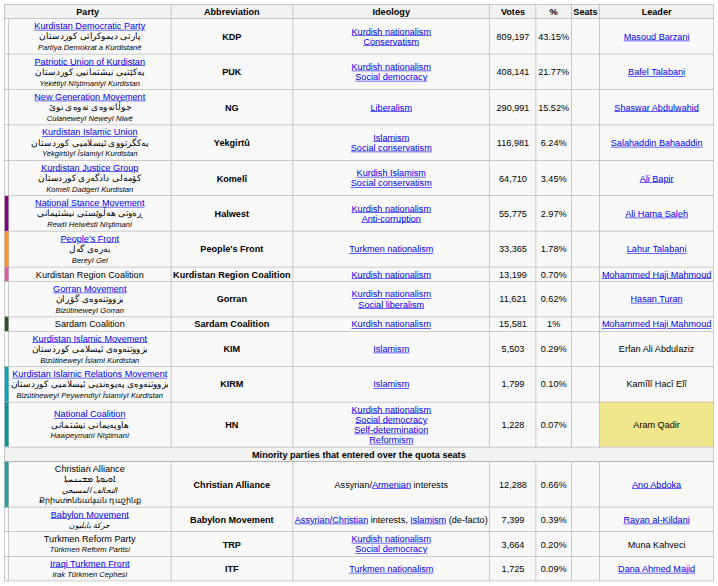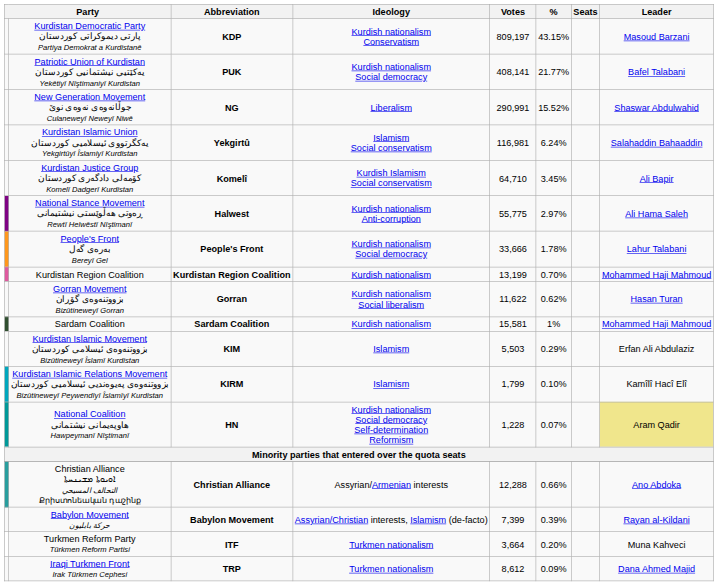People's Front بەرەی گەل Bereyî Gel | Ideology: Turkmen nationalism -> Kurdish nationalism Social democracy
People's Front بەرەی گەل Bereyî Gel | Votes: 33,365 -> 33,666
Gorran Movement بزووتنەوەی گۆڕان Bizûtineweyî Gorran | Votes: 11,621 -> 11,622
Turkmen Reform Party Türkmen Reform Partisi | Abbreviation: TRP -> ITF
Turkmen Reform Party Türkmen Reform Partisi | Ideology: Kurdish nationalism Social democracy -> Turkmen nationalism
Iraqi Turkmen Front Irak Türkmen Cephesi | Abbreviation: ITF -> TRP
Iraqi Turkmen Front Irak Türkmen Cephesi | Votes: 1,725 -> 8,612
